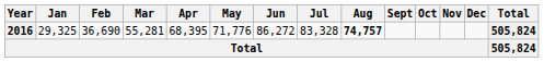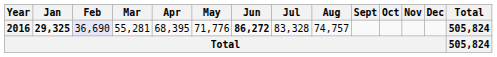2016 | Jan: normal -> bold
2016 | Feb: no background -> lavender background
2016 | Jun: normal -> bold
2016 | Aug: bold -> normal
